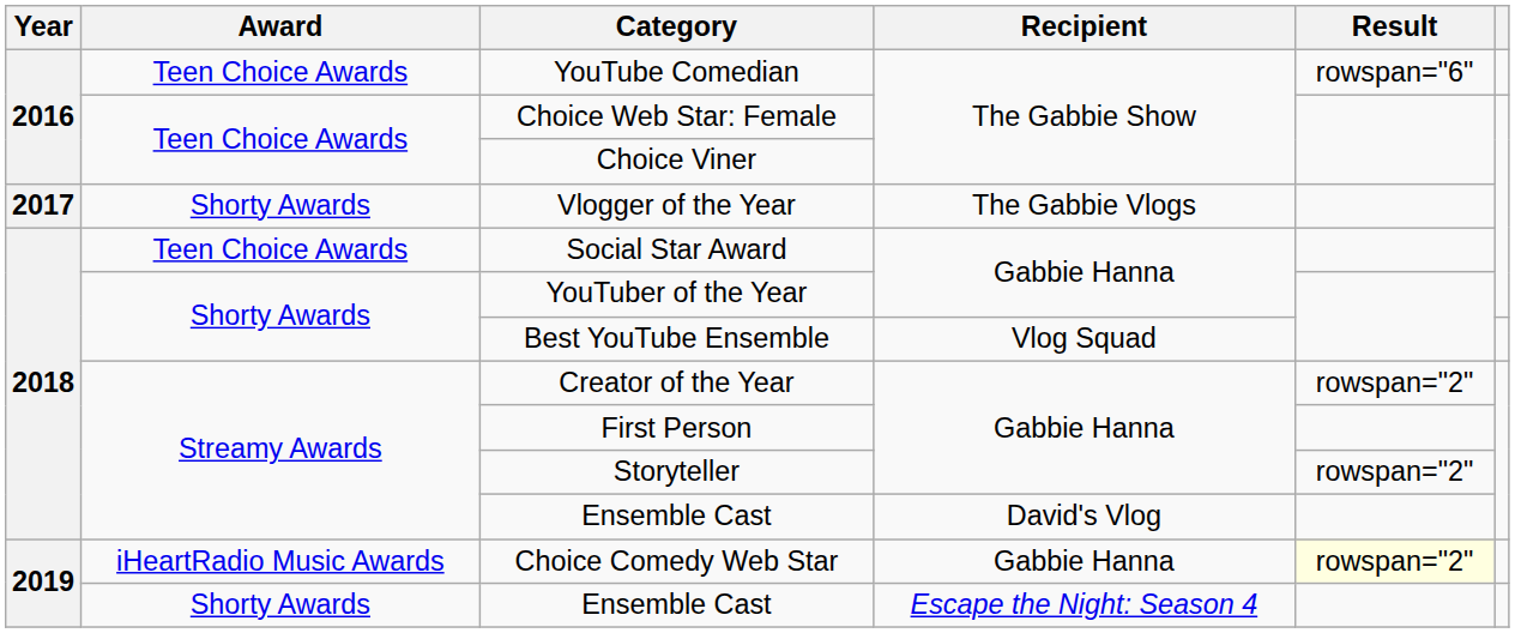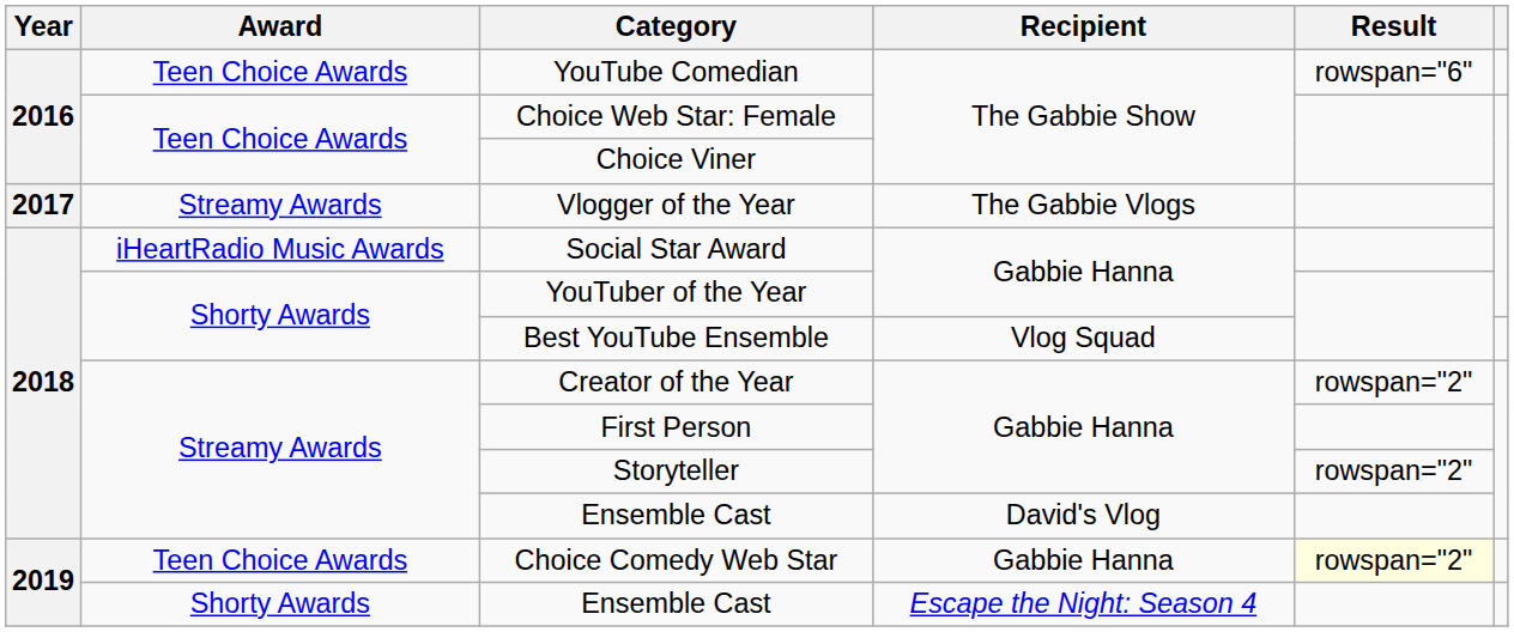Vlogger of the Year | Award: Shorty Awards -> Streamy Awards
Social Star Award | Award: Teen Choice Awards -> iHeartRadio Music Awards
Choice Comedy Web Star | Award: iHeartRadio Music Awards -> Teen Choice Awards
